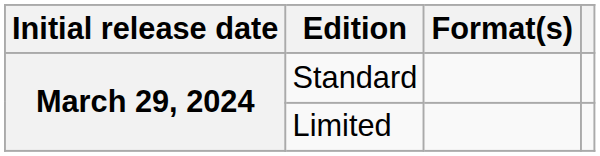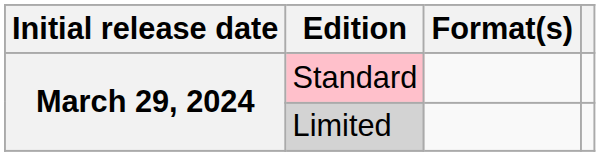Standard | Edition: no background -> pink background
Limited | Edition: no background -> lightgrey background
